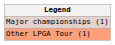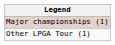row 3 | column 1: lightsalmon background -> no background
